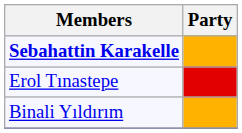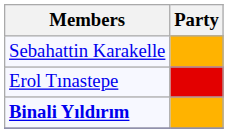Sebahattin Karakelle | Members: bold -> normal
Binali Yıldırım | Members: normal -> bold
